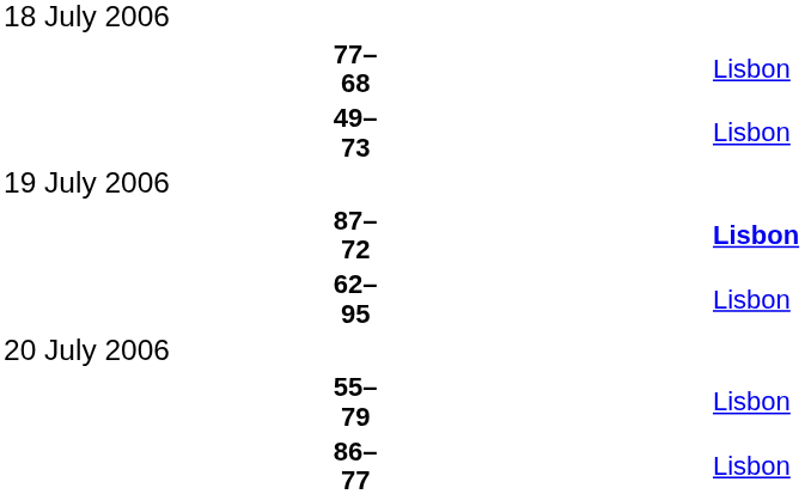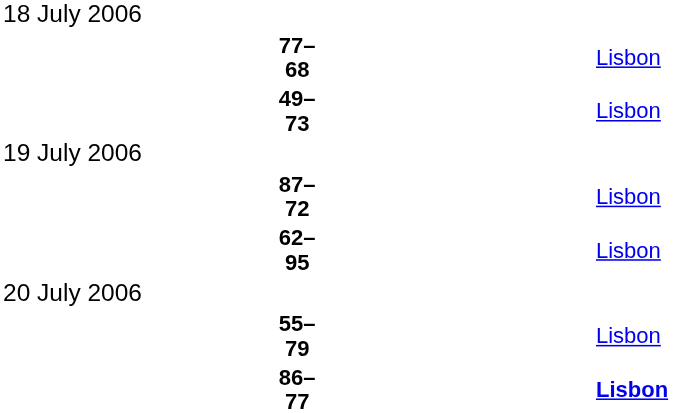87–72 | column 3: bold -> normal
86–77 | column 3: normal -> bold
